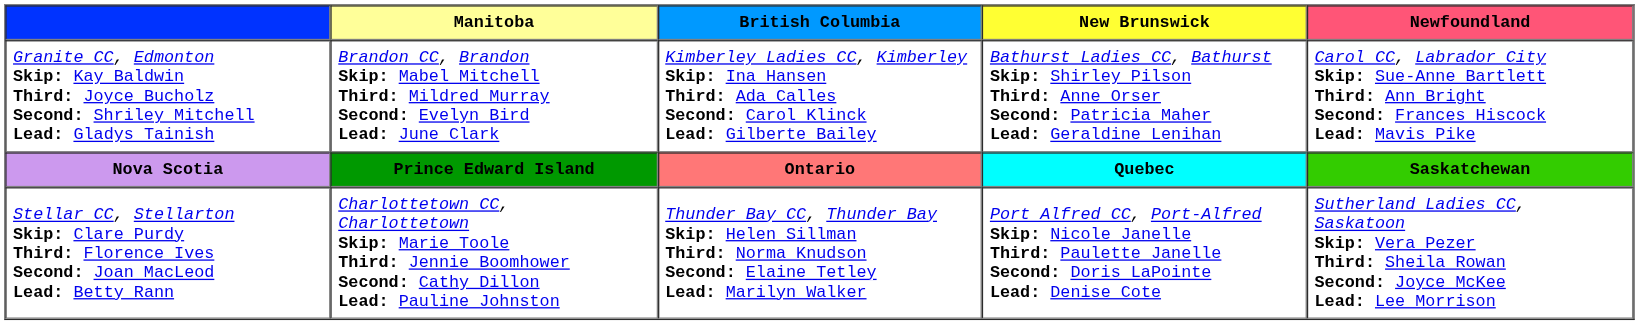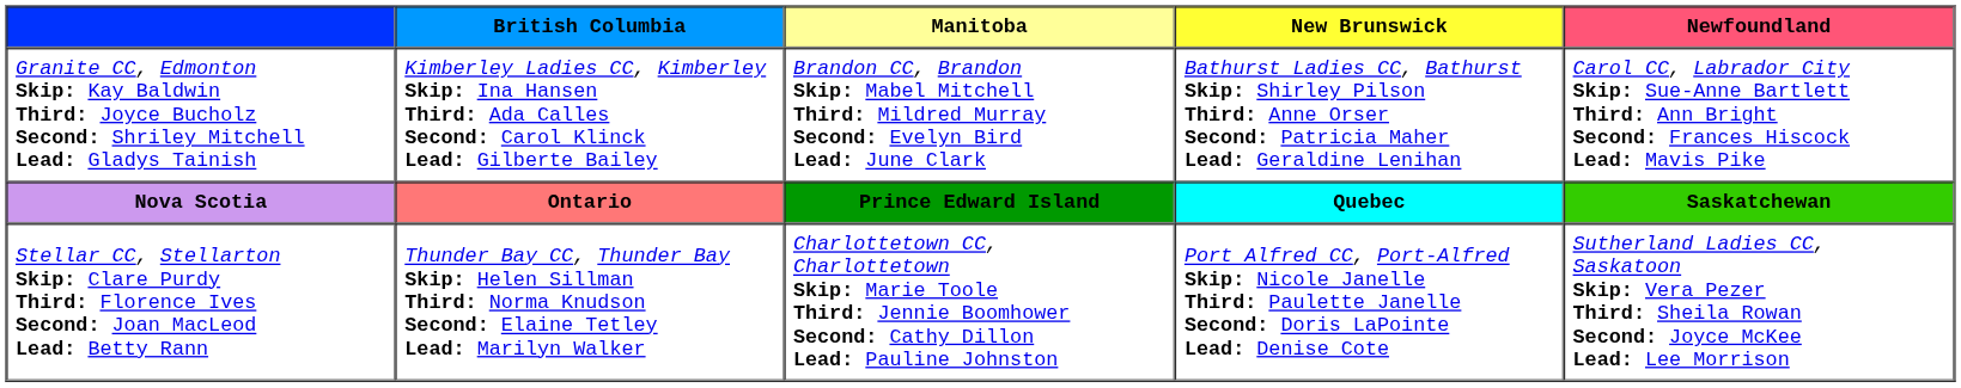columns swapped: British Columbia <-> Manitoba
